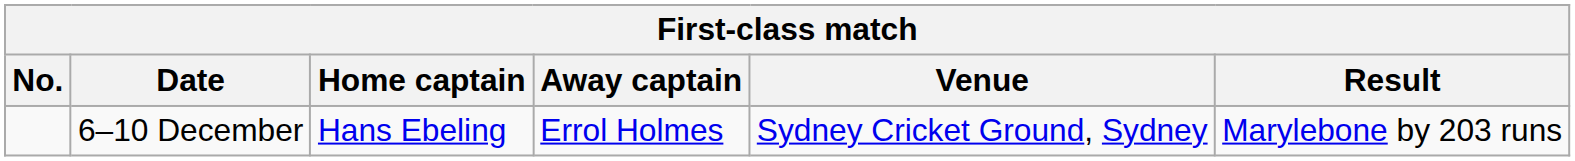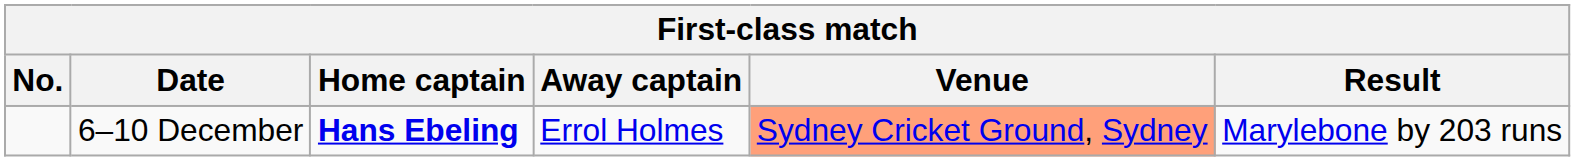6–10 December | Home captain: normal -> bold
6–10 December | Venue: no background -> lightsalmon background
